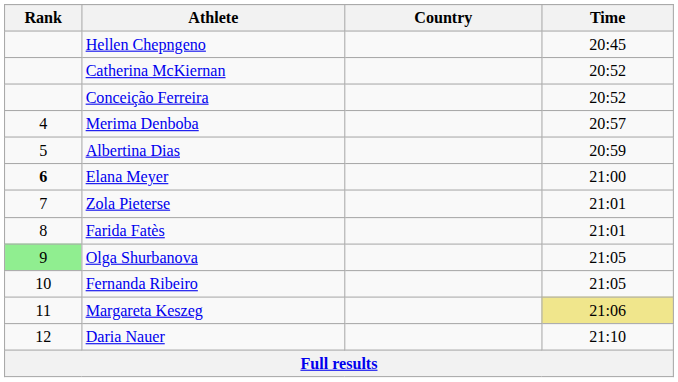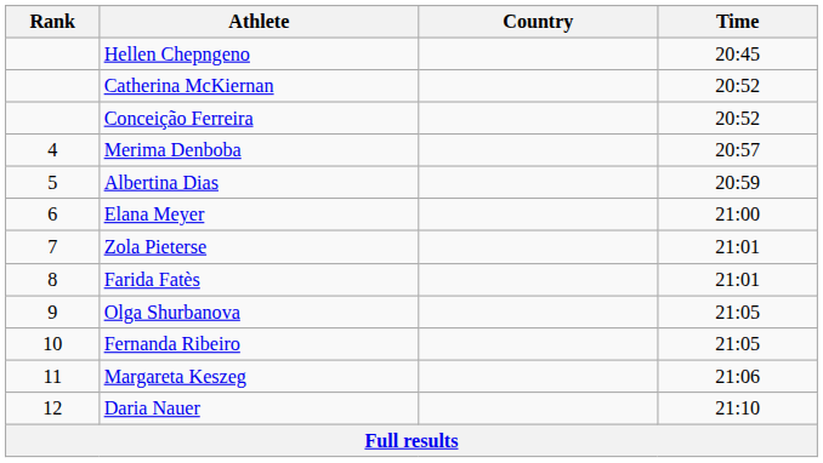Elana Meyer | Rank: bold -> normal
Olga Shurbanova | Rank: lightgreen background -> no background
Margareta Keszeg | Time: khaki background -> no background
